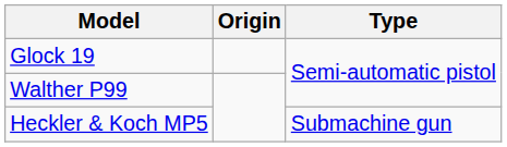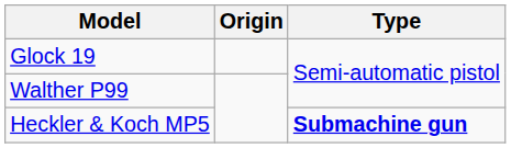Heckler & Koch MP5 | Type: normal -> bold
